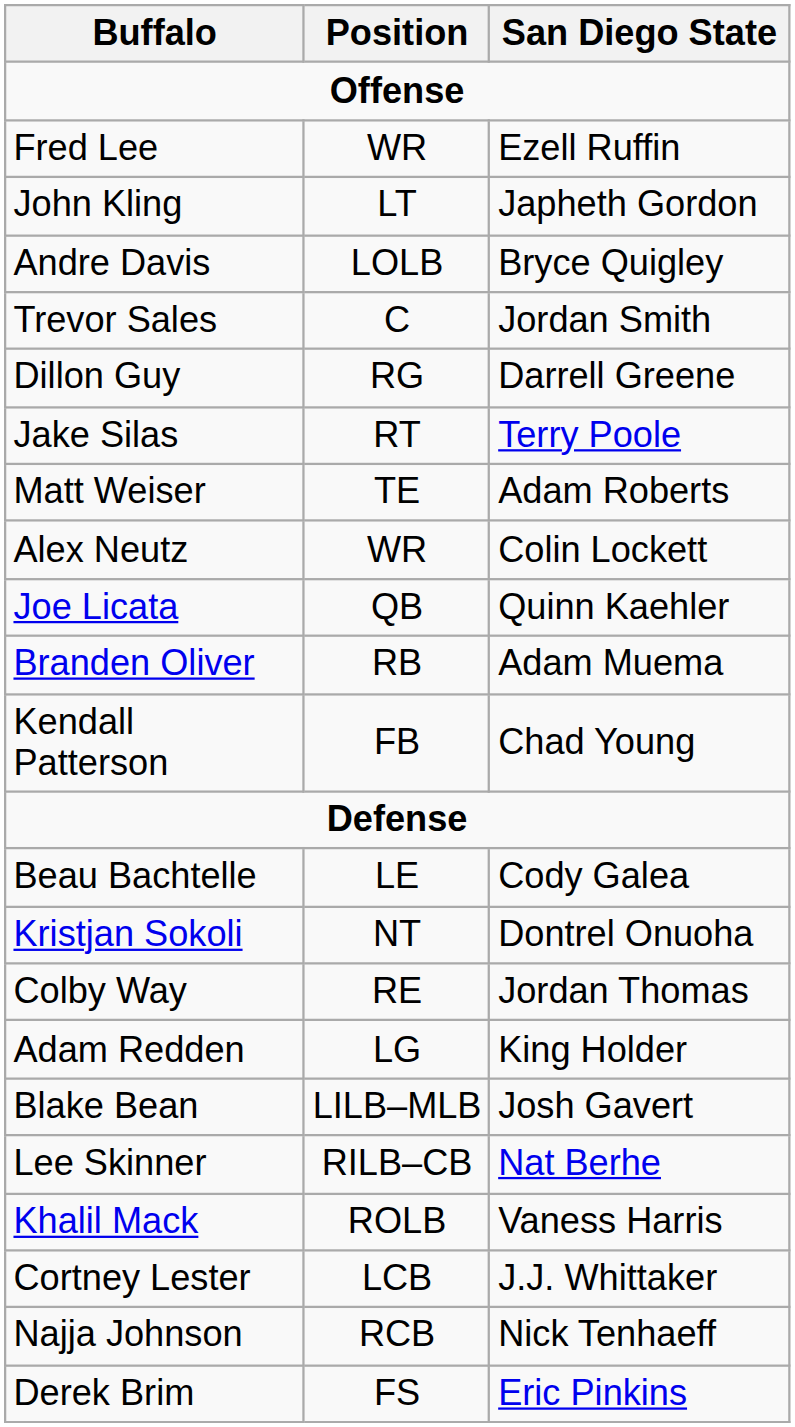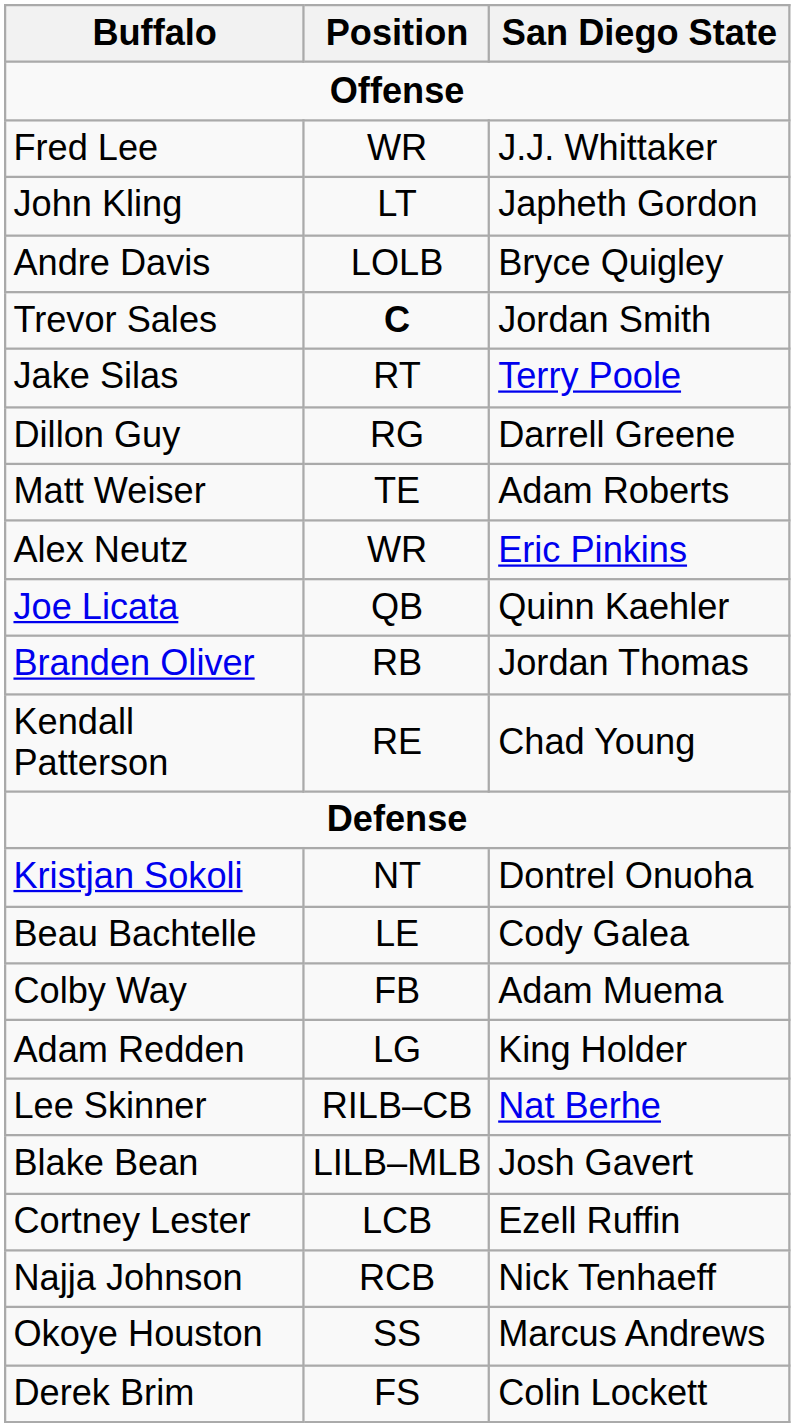Fred Lee | San Diego State: Ezell Ruffin -> J.J. Whittaker
Trevor Sales | Position: normal -> bold
rows swapped: Dillon Guy <-> Jake Silas
Alex Neutz | San Diego State: Colin Lockett -> Eric Pinkins
Branden Oliver | San Diego State: Adam Muema -> Jordan Thomas
Kendall Patterson | Position: FB -> RE
rows swapped: Beau Bachtelle <-> Kristjan Sokoli
Colby Way | Position: RE -> FB
Colby Way | San Diego State: Jordan Thomas -> Adam Muema
rows swapped: Blake Bean <-> Lee Skinner
- row: Khalil Mack | ROLB | Vaness Harris
Cortney Lester | San Diego State: J.J. Whittaker -> Ezell Ruffin
+ row: Okoye Houston | SS | Marcus Andrews
Derek Brim | San Diego State: Eric Pinkins -> Colin Lockett
